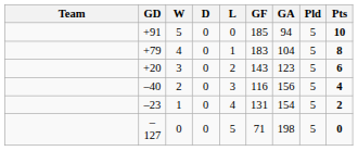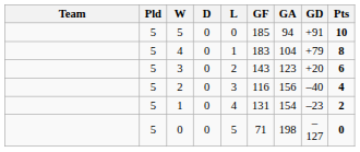columns swapped: Pld <-> GD
